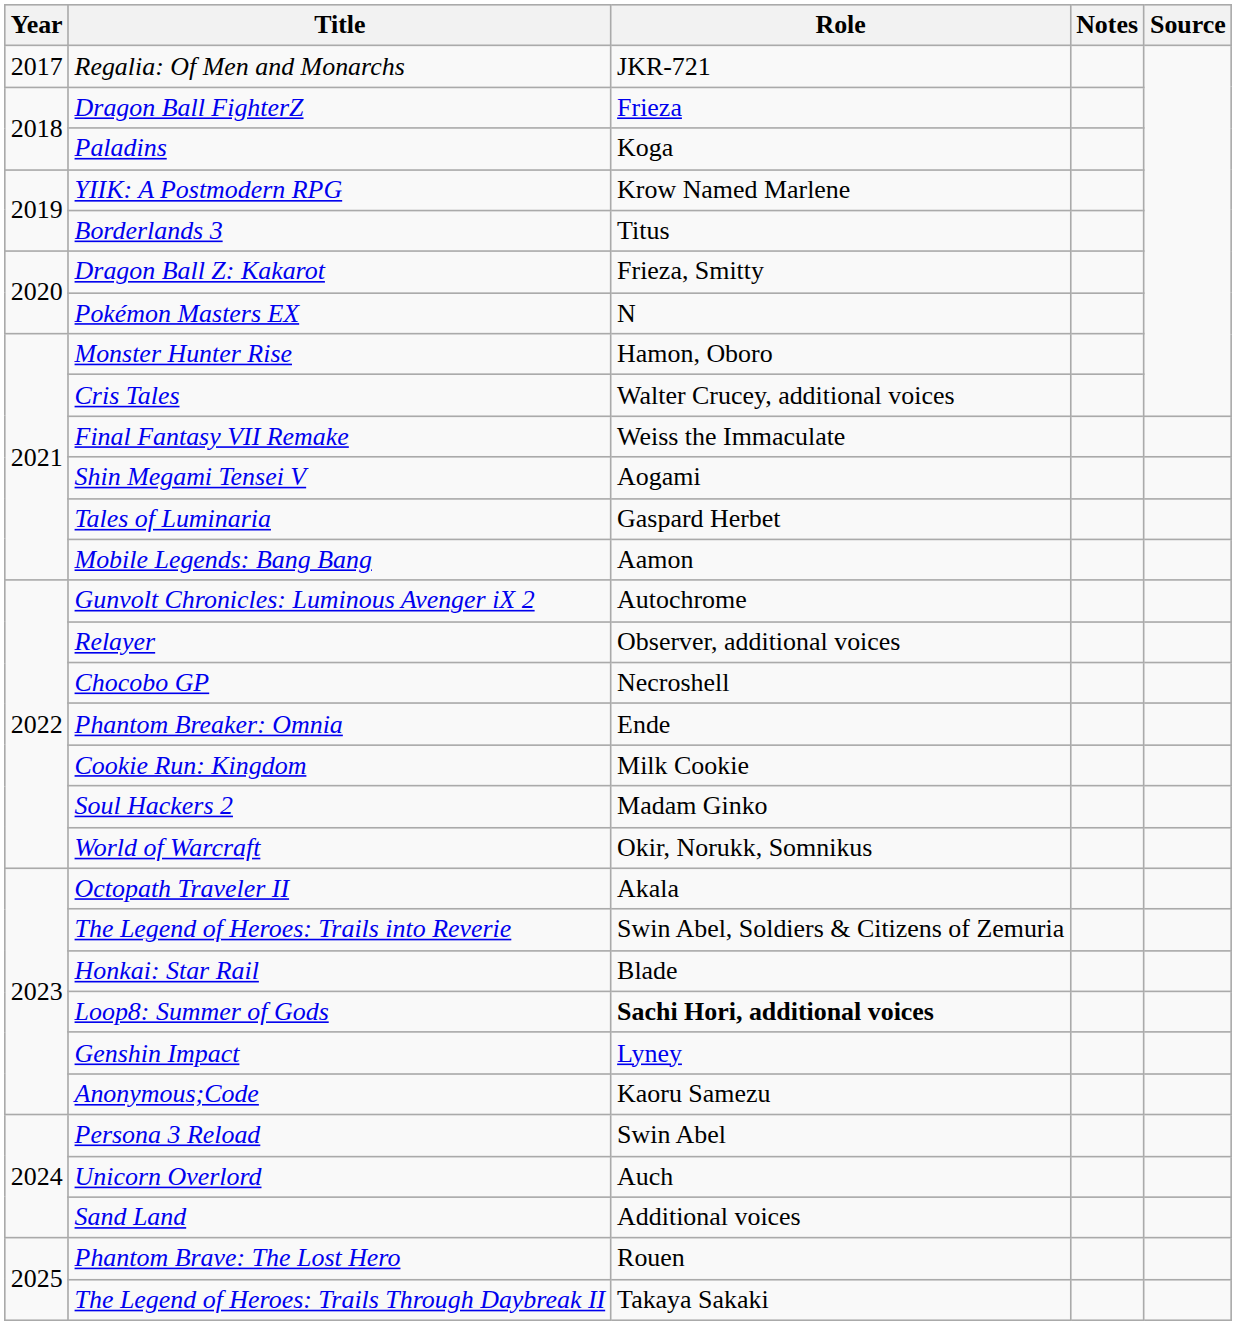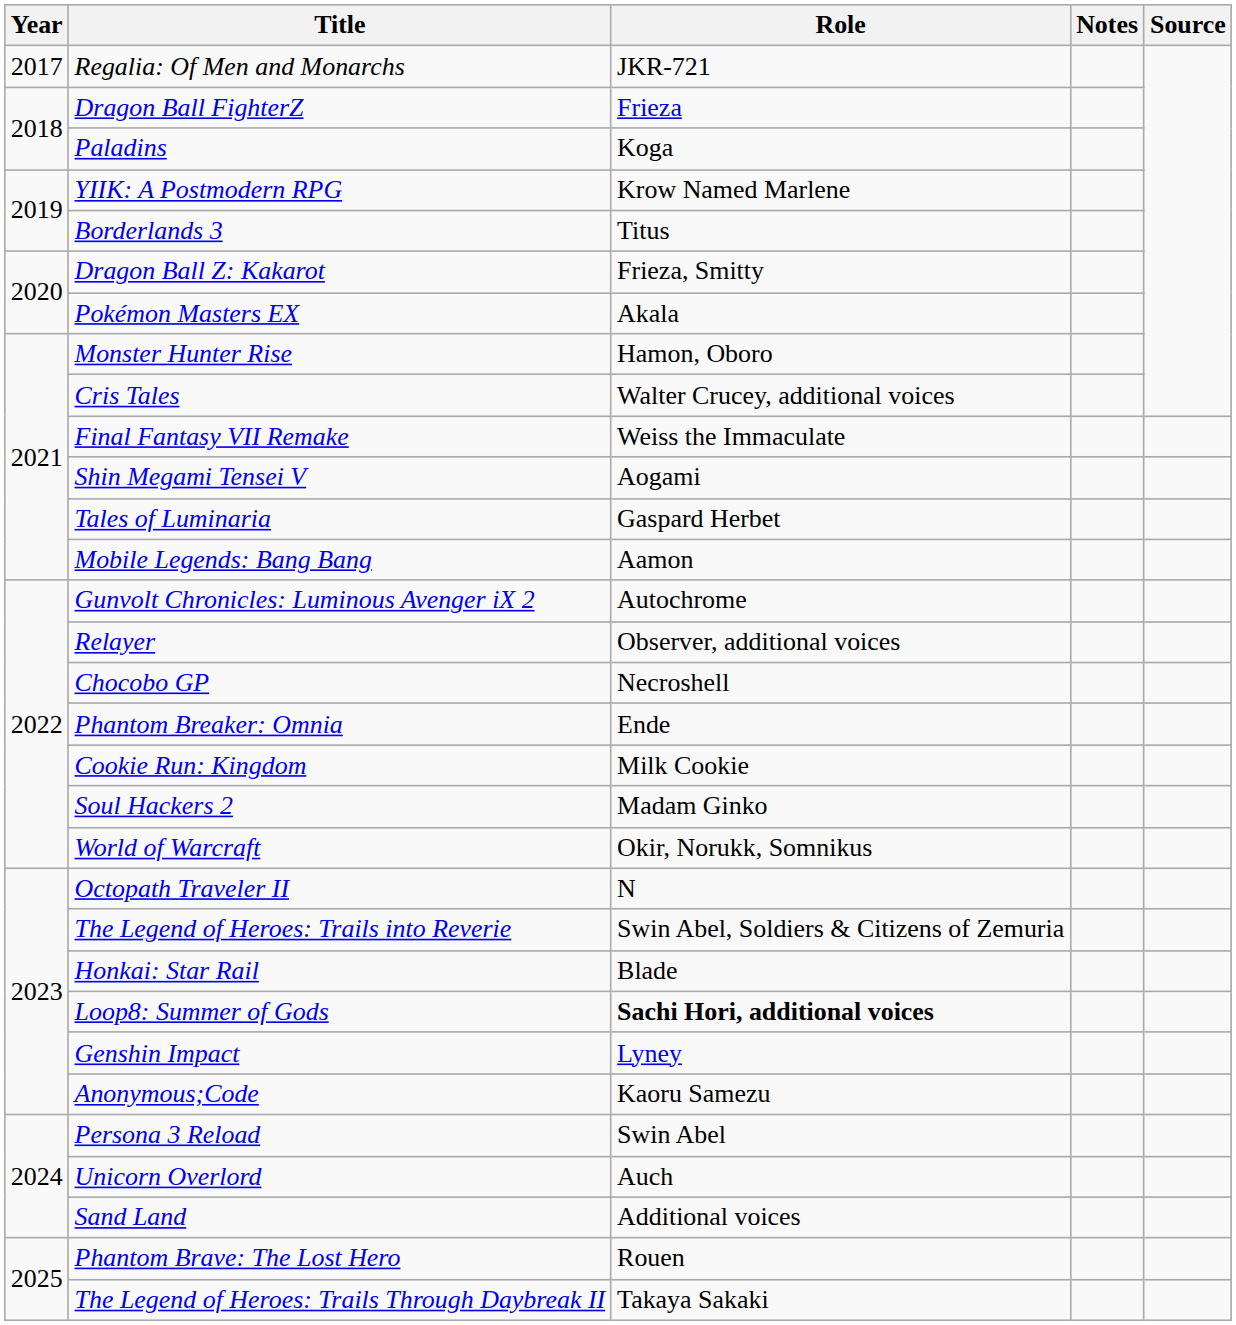Pokémon Masters EX | Role: N -> Akala
Octopath Traveler II | Role: Akala -> N
